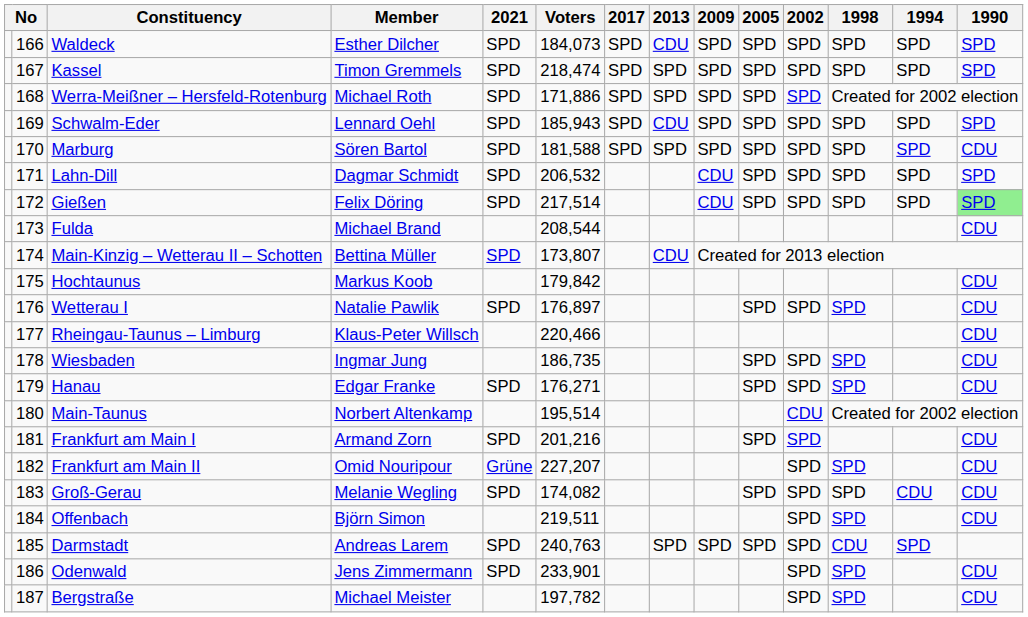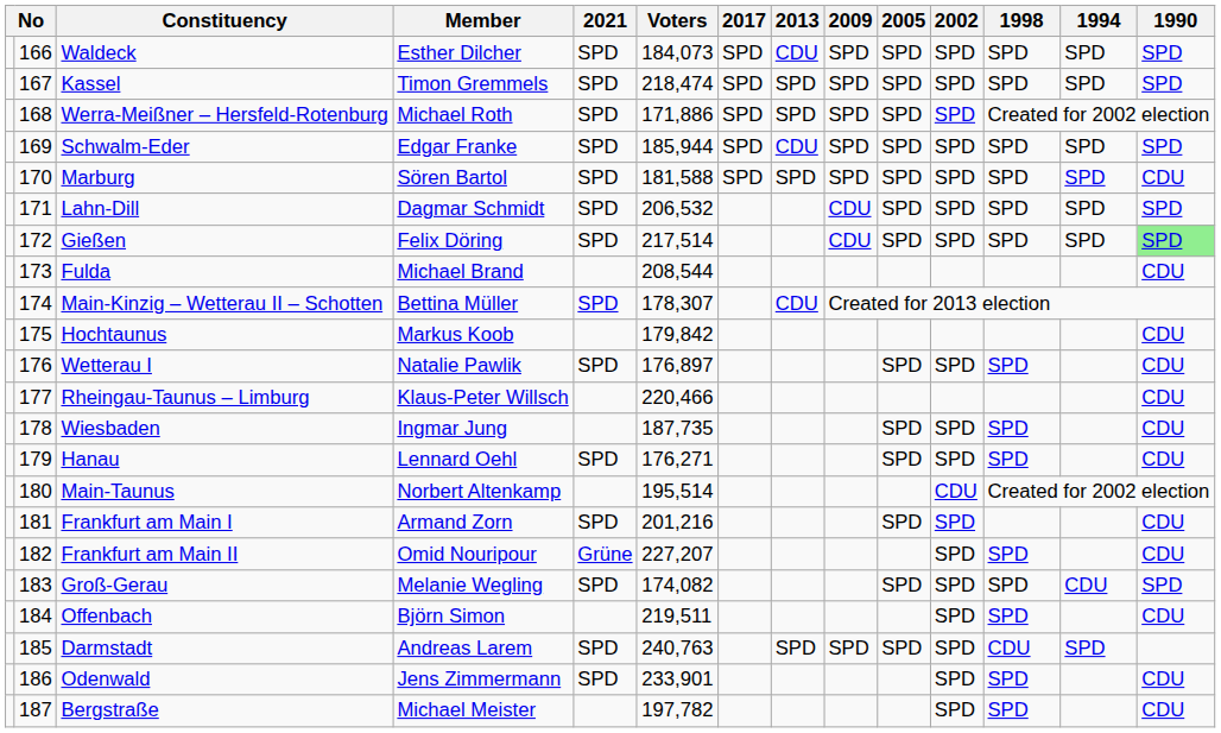Schwalm-Eder | Member: Lennard Oehl -> Edgar Franke
Schwalm-Eder | Voters: 185,943 -> 185,944
Main-Kinzig – Wetterau II – Schotten | Voters: 173,807 -> 178,307
Wiesbaden | Voters: 186,735 -> 187,735
Hanau | Member: Edgar Franke -> Lennard Oehl
Groß-Gerau | 1990: CDU -> SPD
